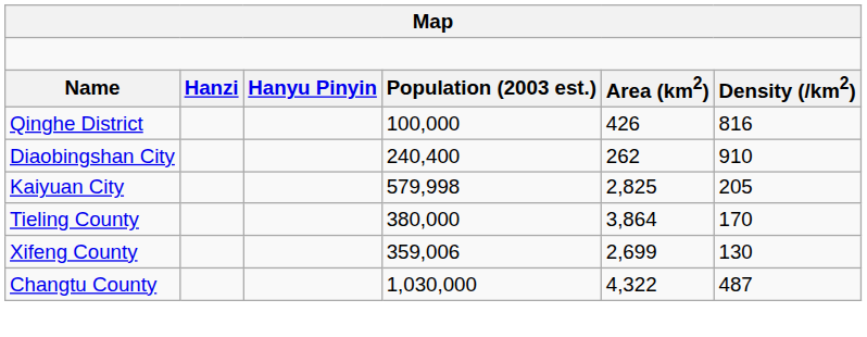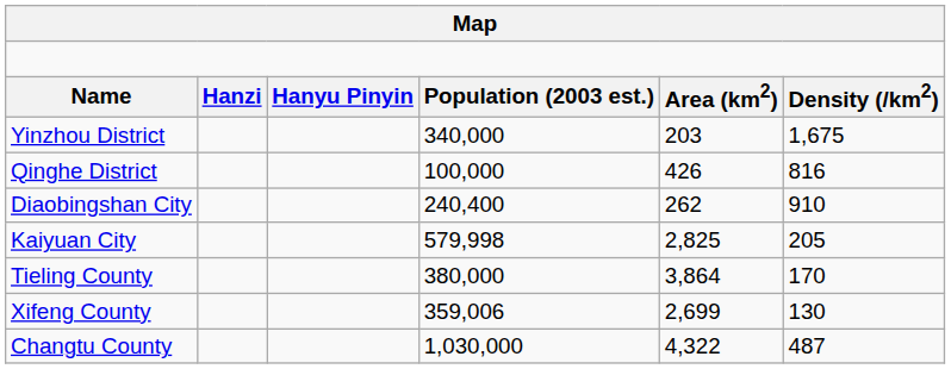+ row: Yinzhou District | 340,000 | 203 | 1,675
